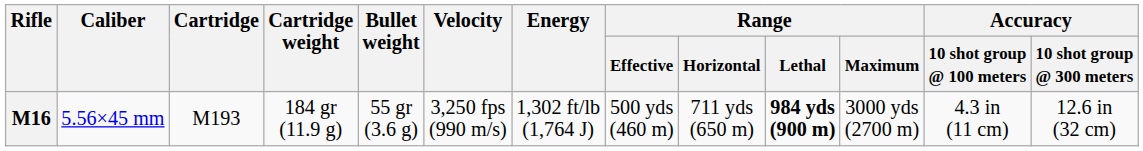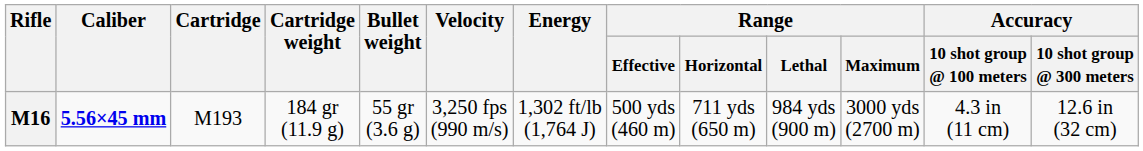M16 | Caliber: normal -> bold
M16 | Range / Lethal: bold -> normal
